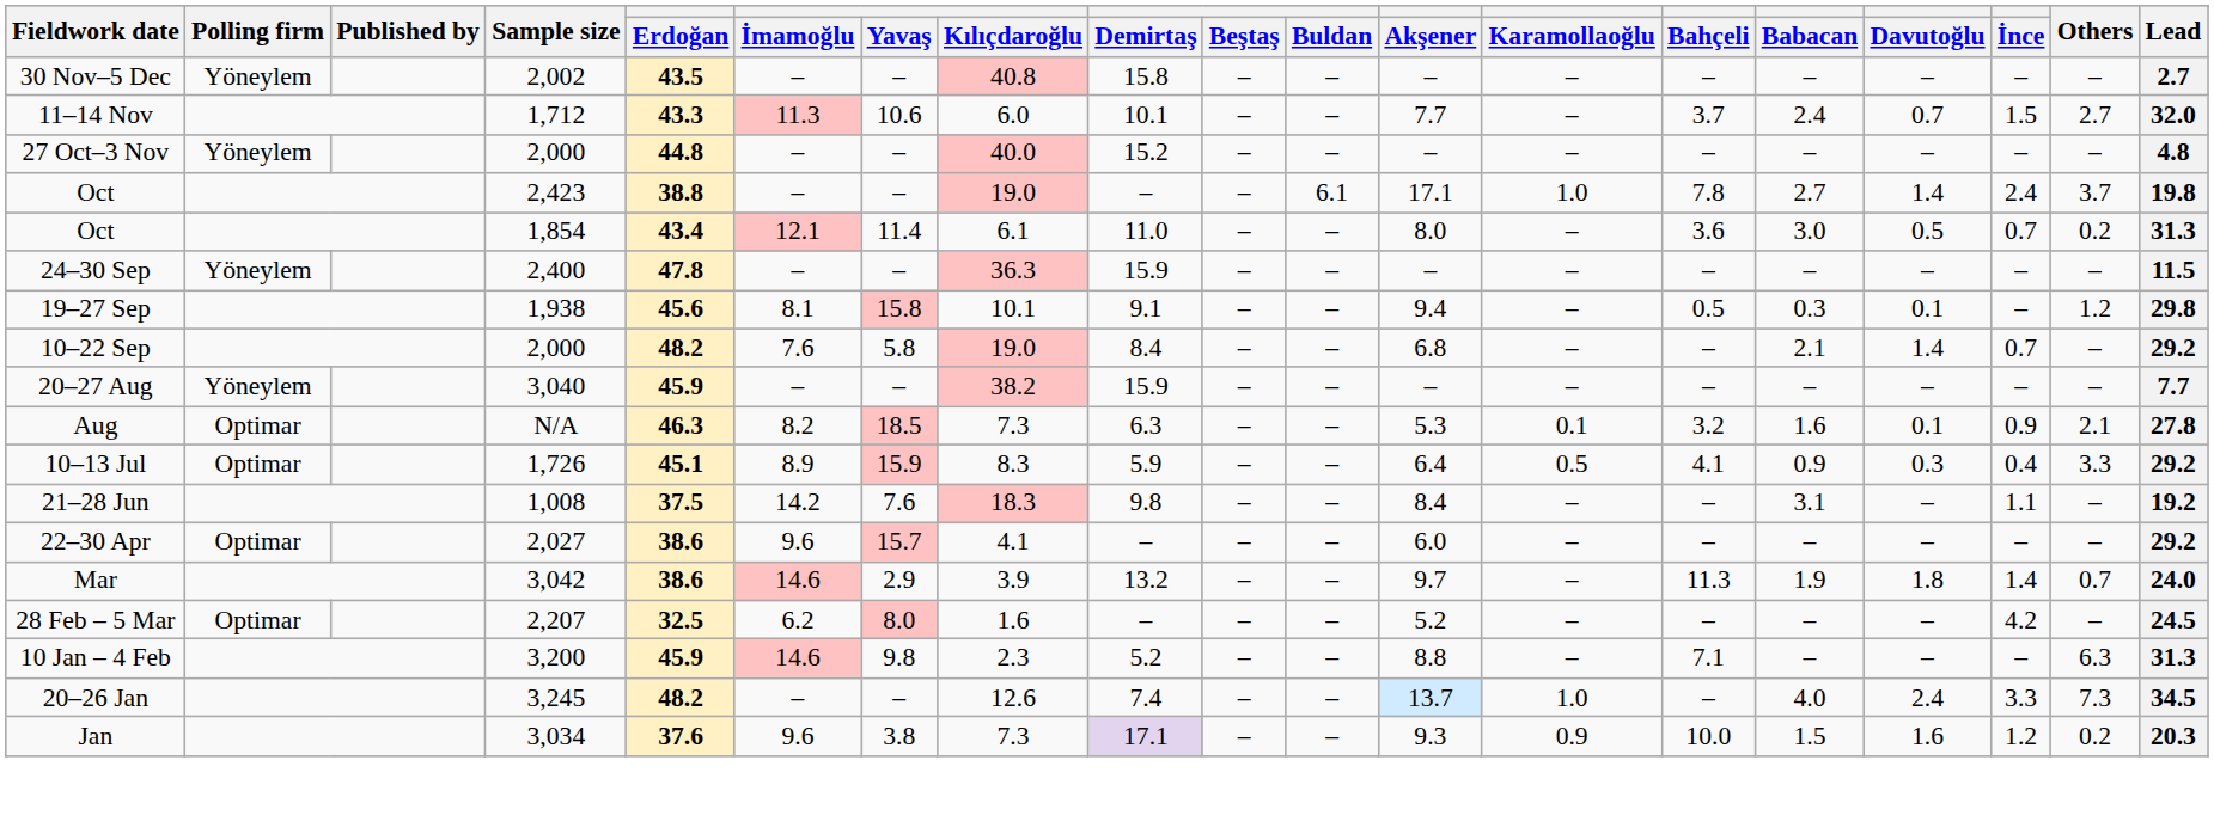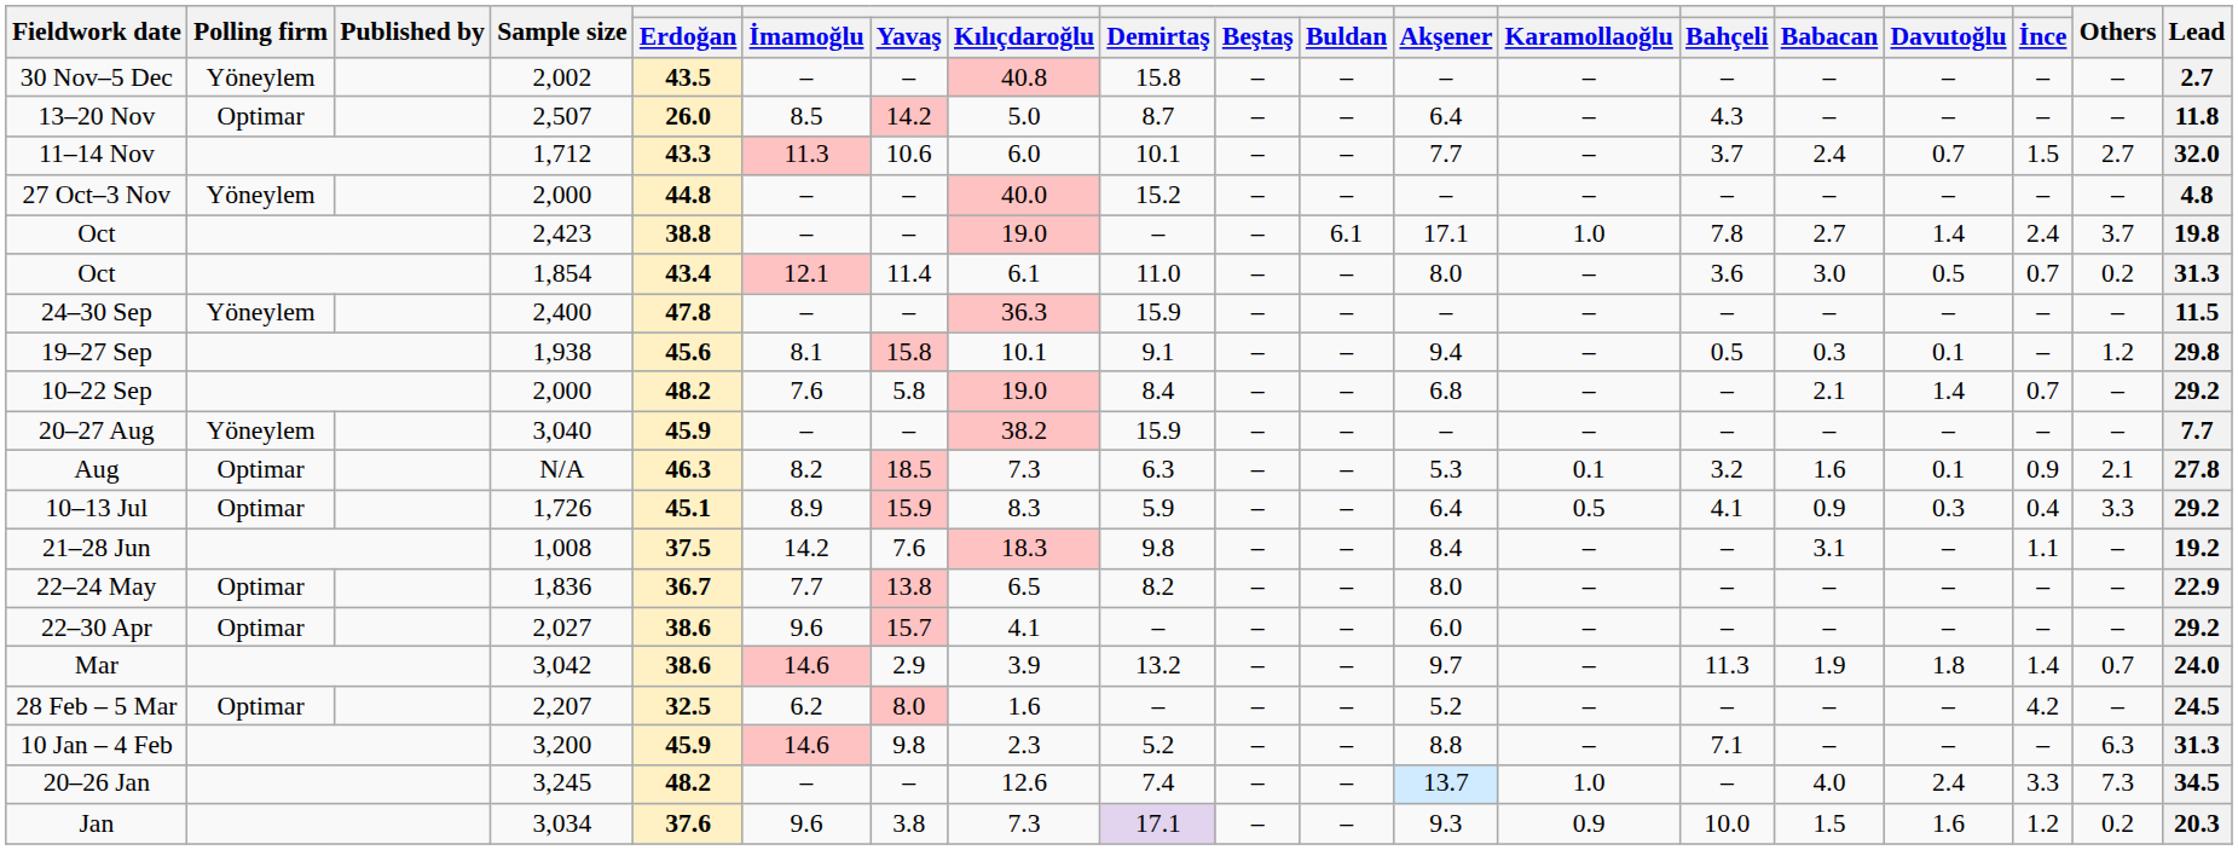+ row: 13–20 Nov | Optimar | 2,507 | 26.0 | 8.5 | 14.2 | 5.0 | 8.7 | – | – | 6.4 | – | 4.3 | – | – | – | – | 11.8
+ row: 22–24 May | Optimar | 1,836 | 36.7 | 7.7 | 13.8 | 6.5 | 8.2 | – | – | 8.0 | – | – | – | – | – | – | 22.9
